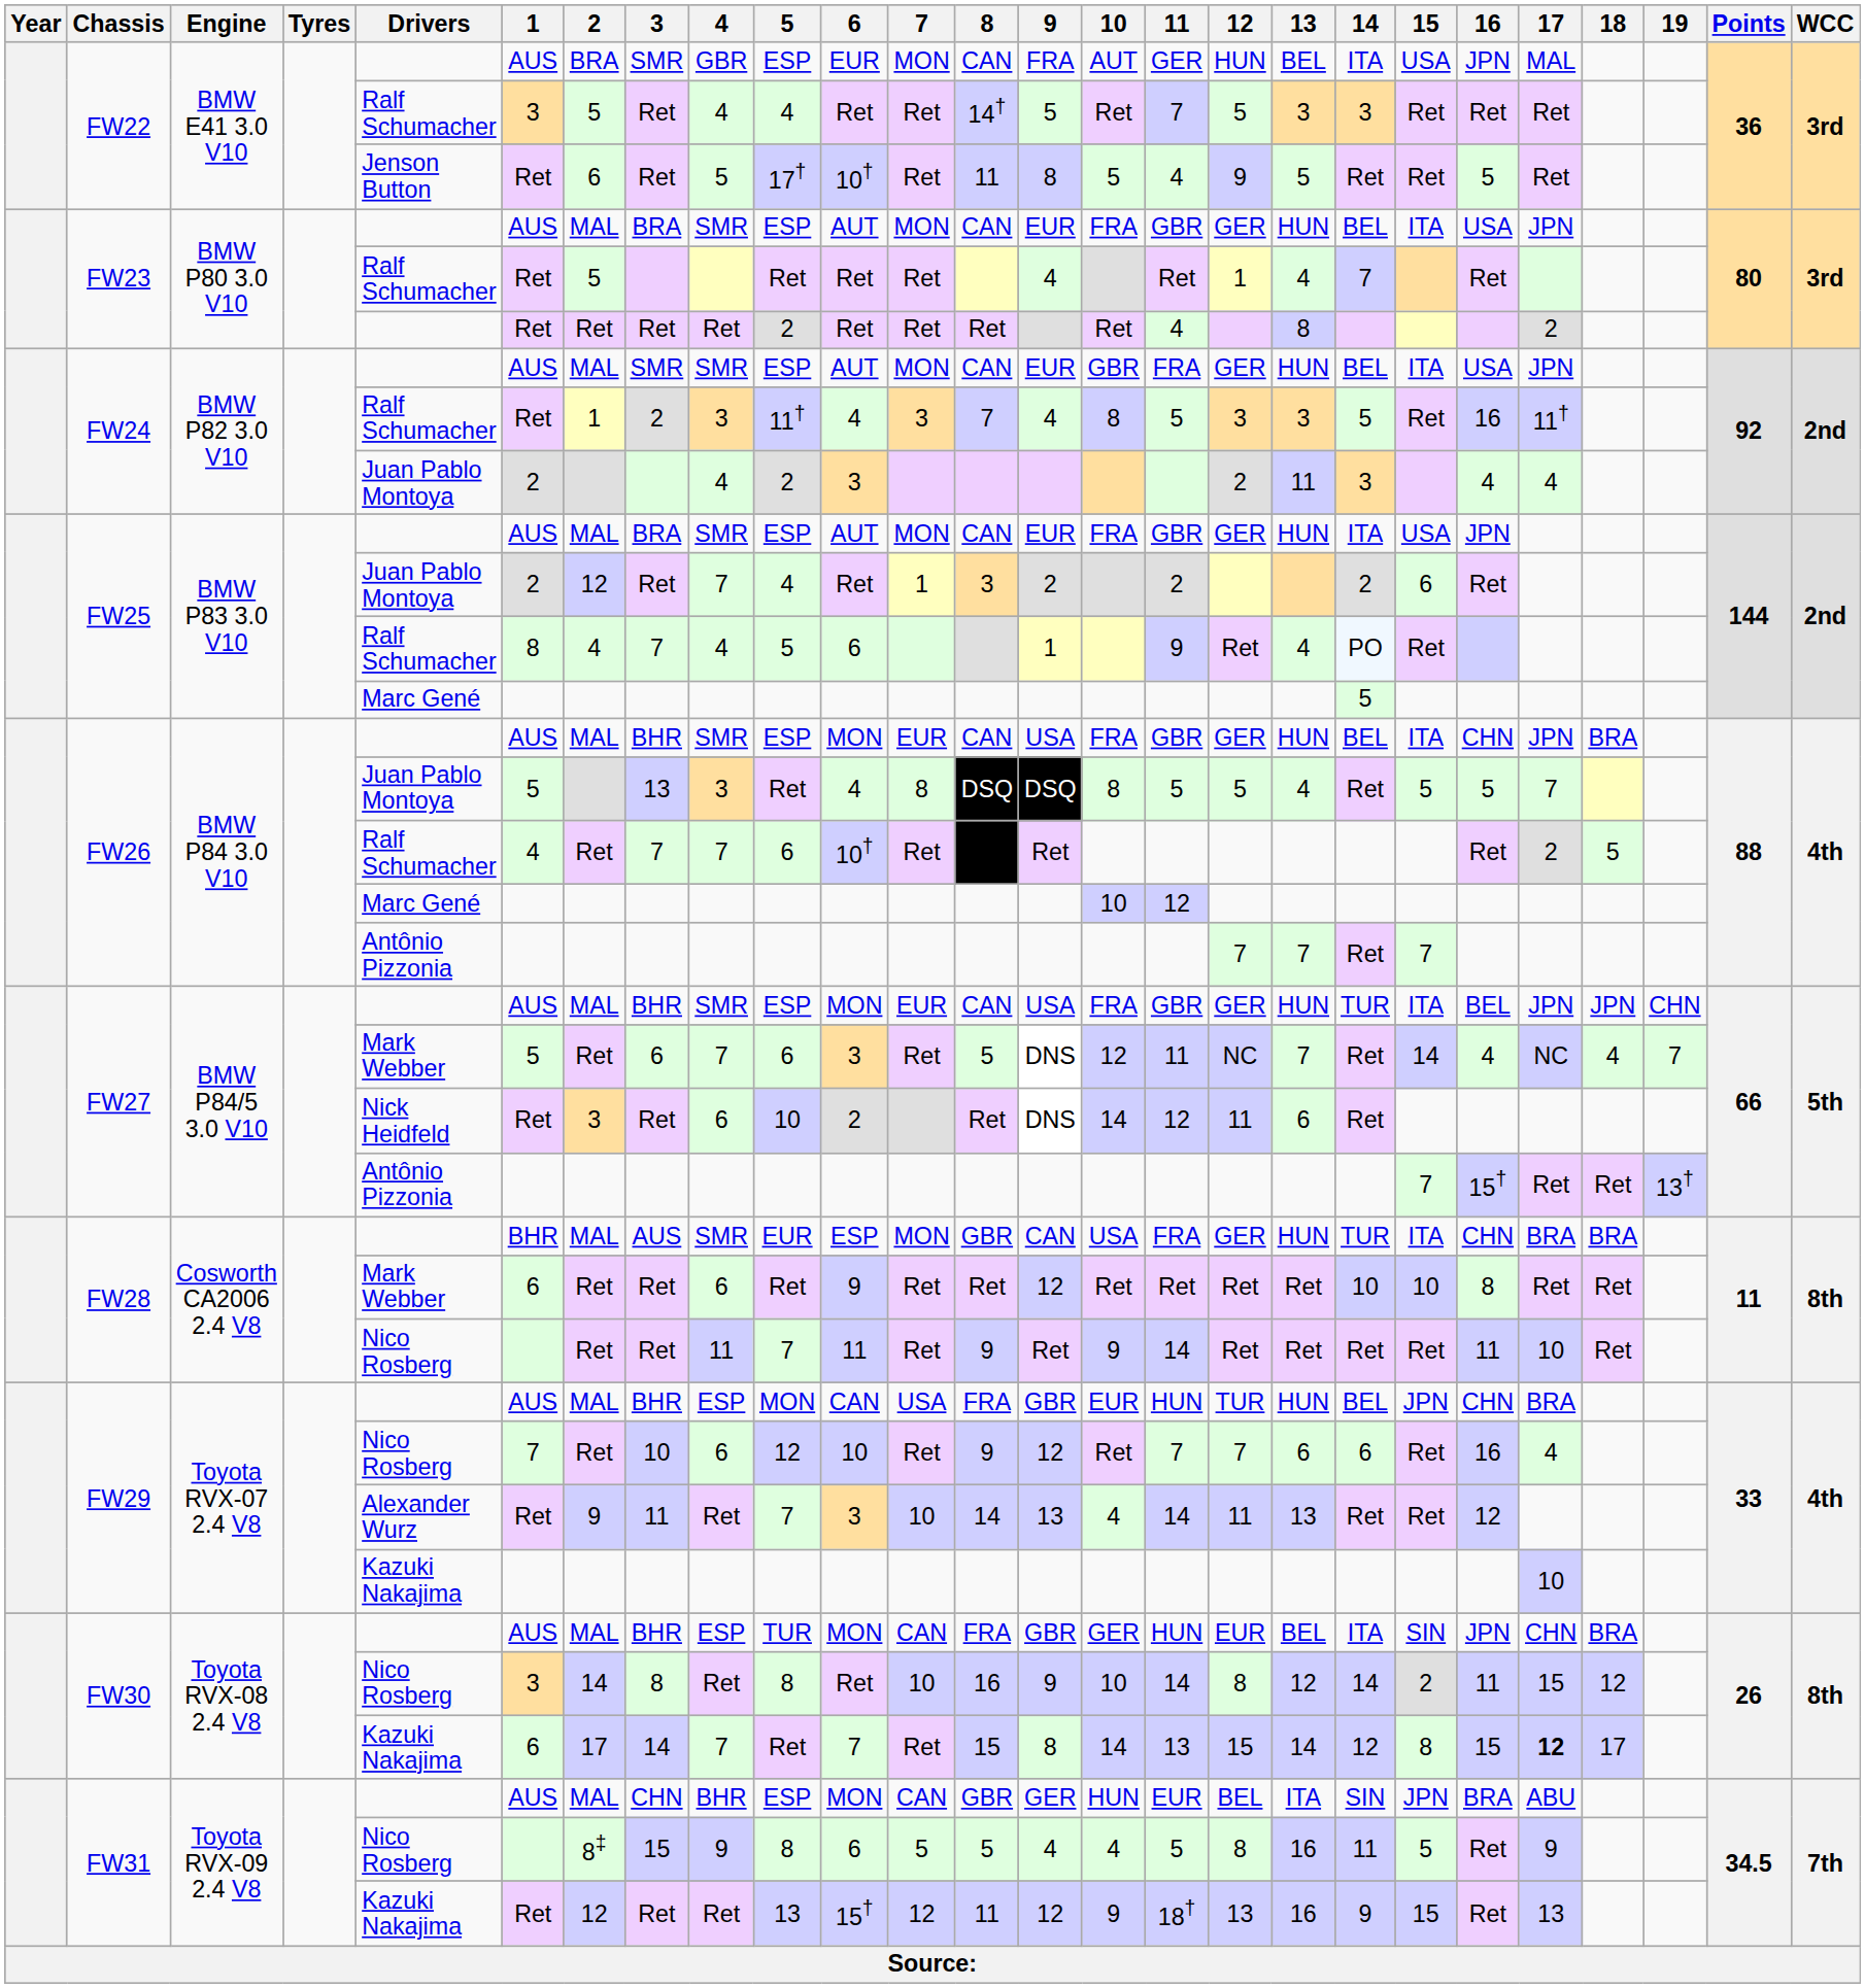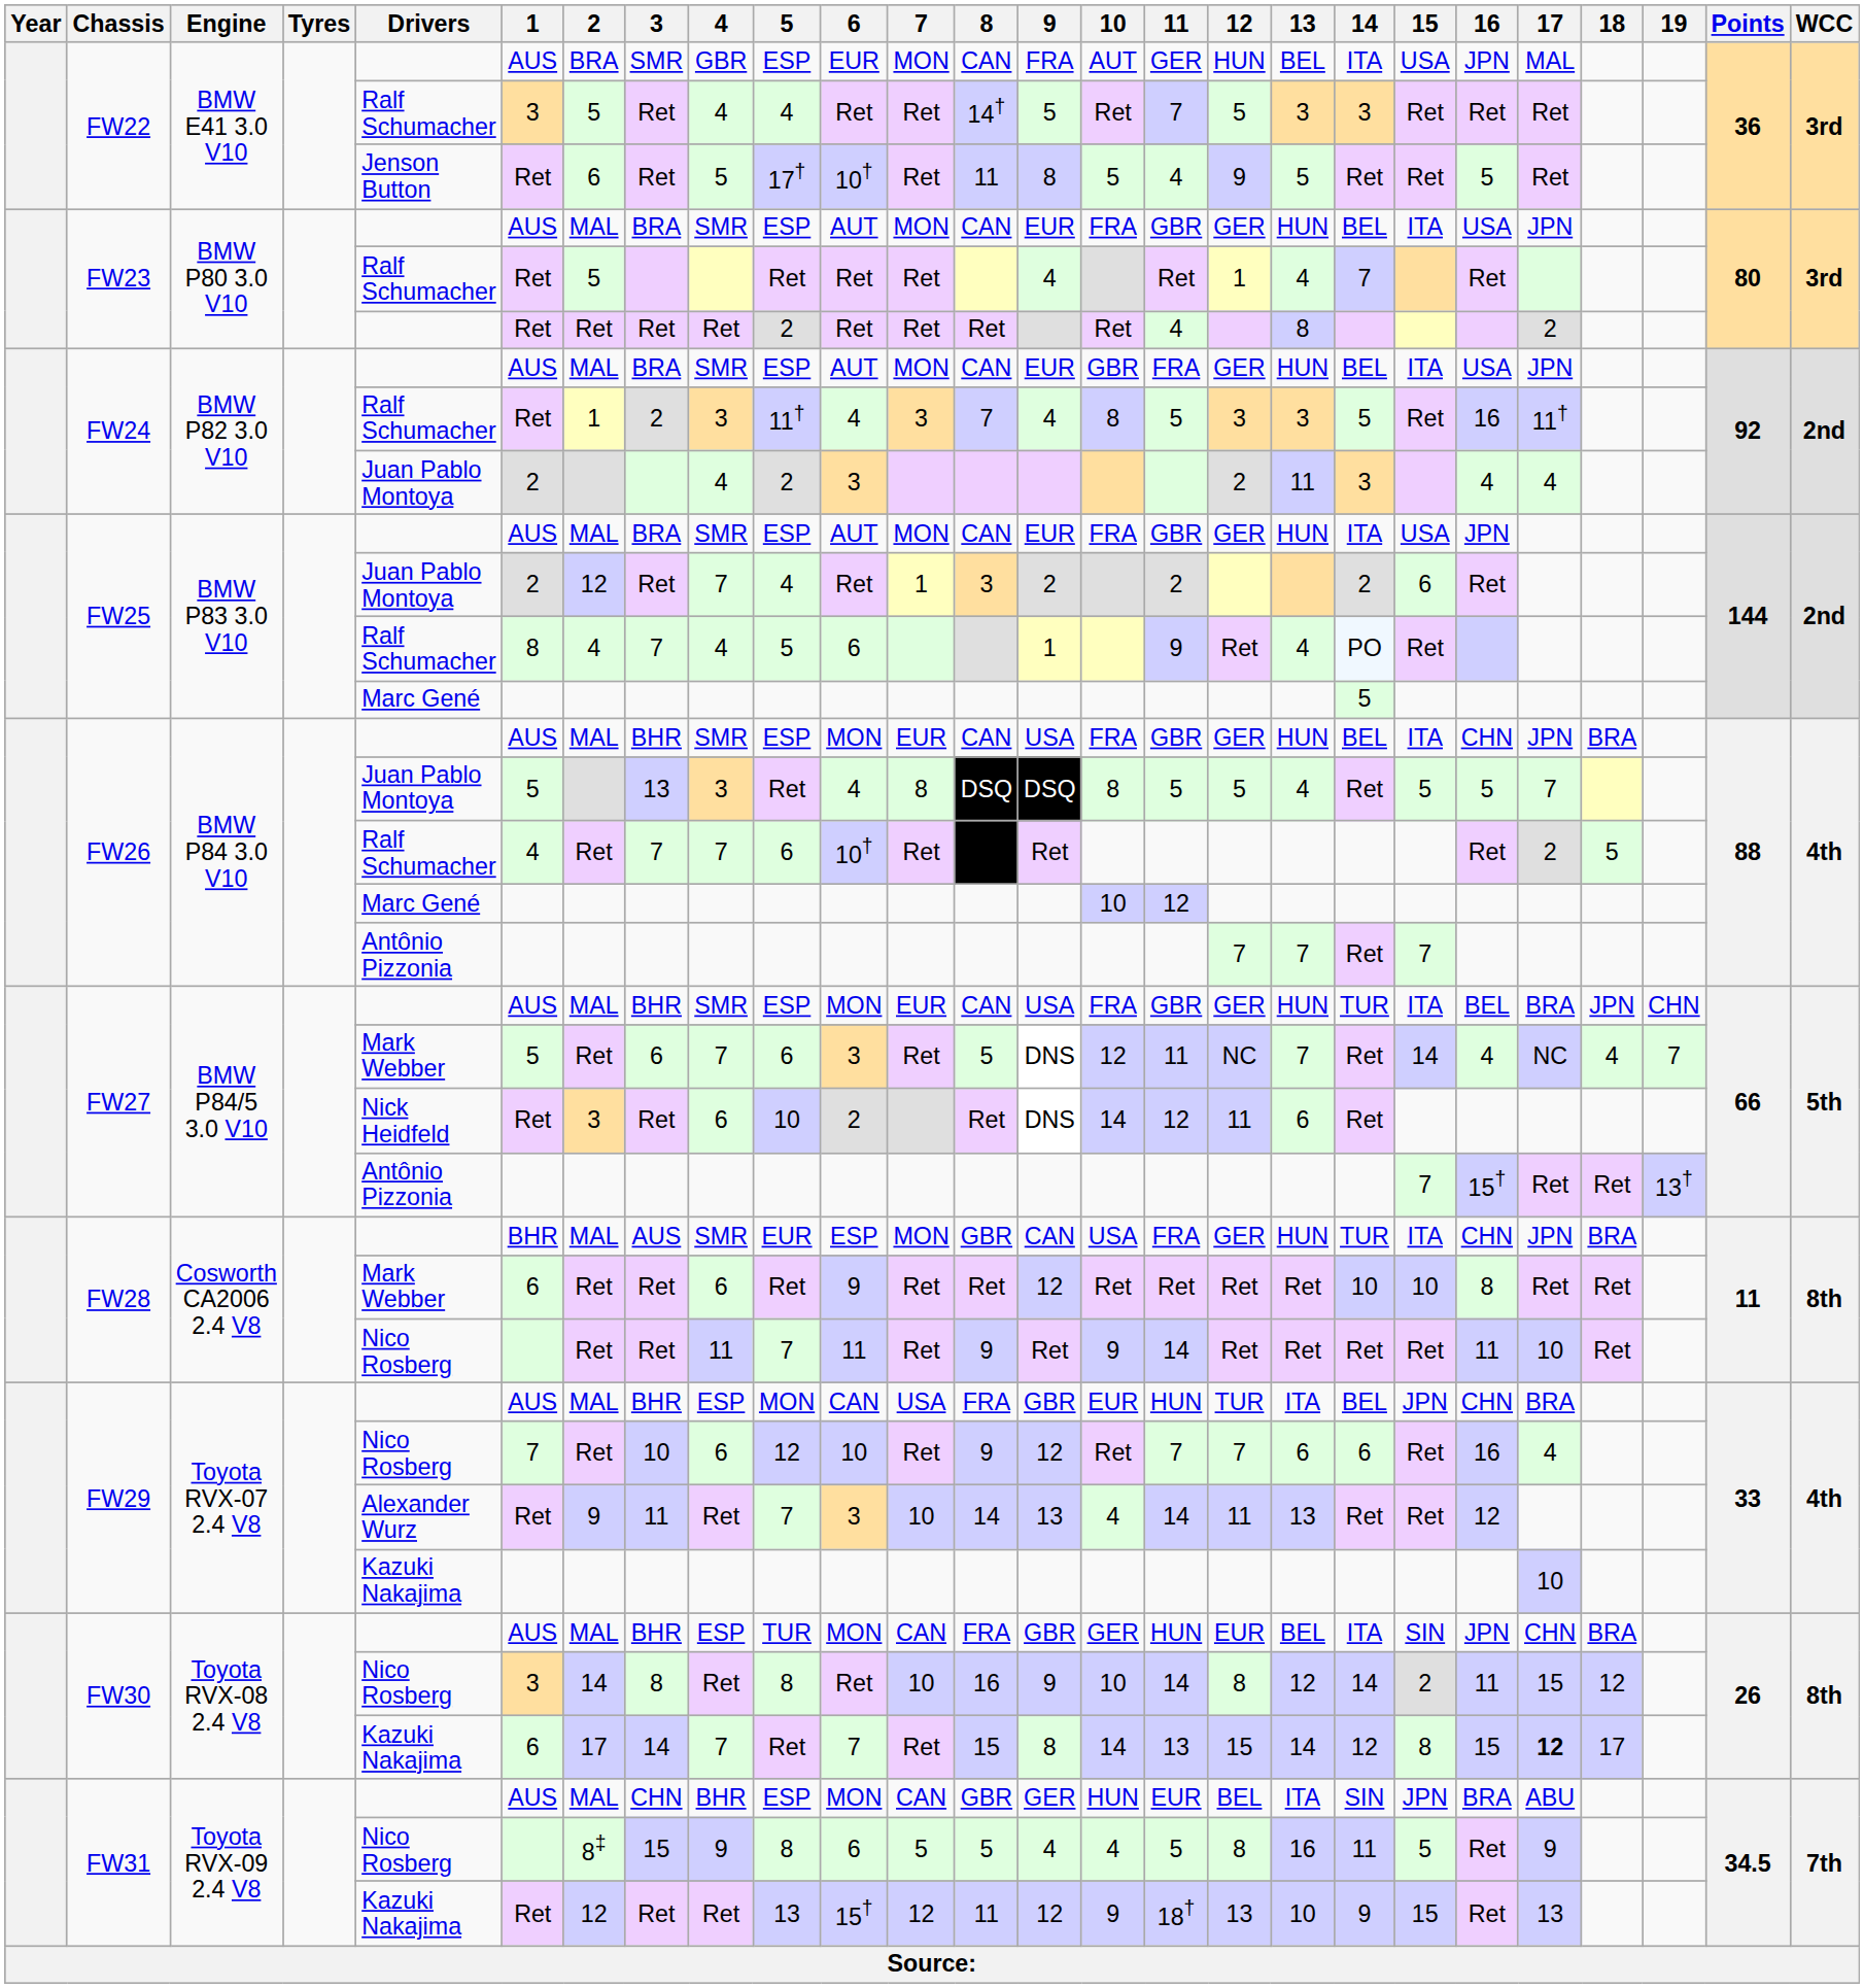row 8 | 3: SMR -> BRA
row 20 | 17: JPN -> BRA
row 24 | 17: BRA -> JPN
row 27 | 13: HUN -> ITA
row 36 | 13: 16 -> 10
